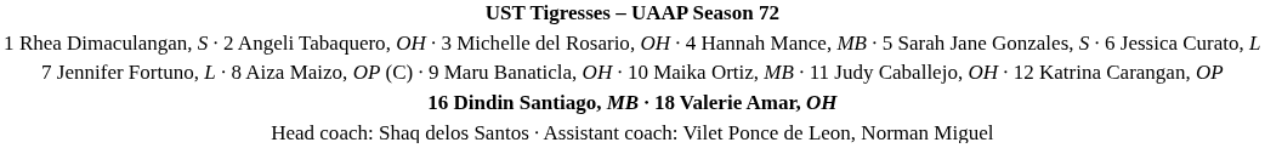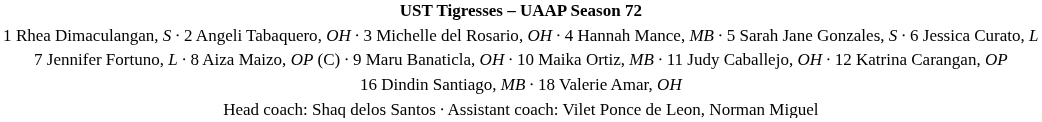row 4 | column 1: bold -> normal
